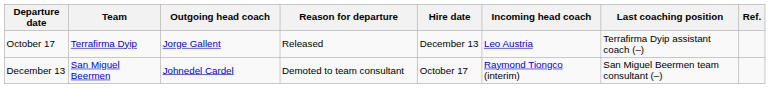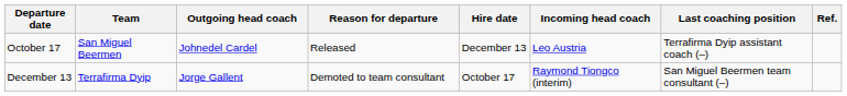row 2 | Team: Terrafirma Dyip -> San Miguel Beermen
row 2 | Outgoing head coach: Jorge Gallent -> Johnedel Cardel
row 3 | Team: San Miguel Beermen -> Terrafirma Dyip
row 3 | Outgoing head coach: Johnedel Cardel -> Jorge Gallent
